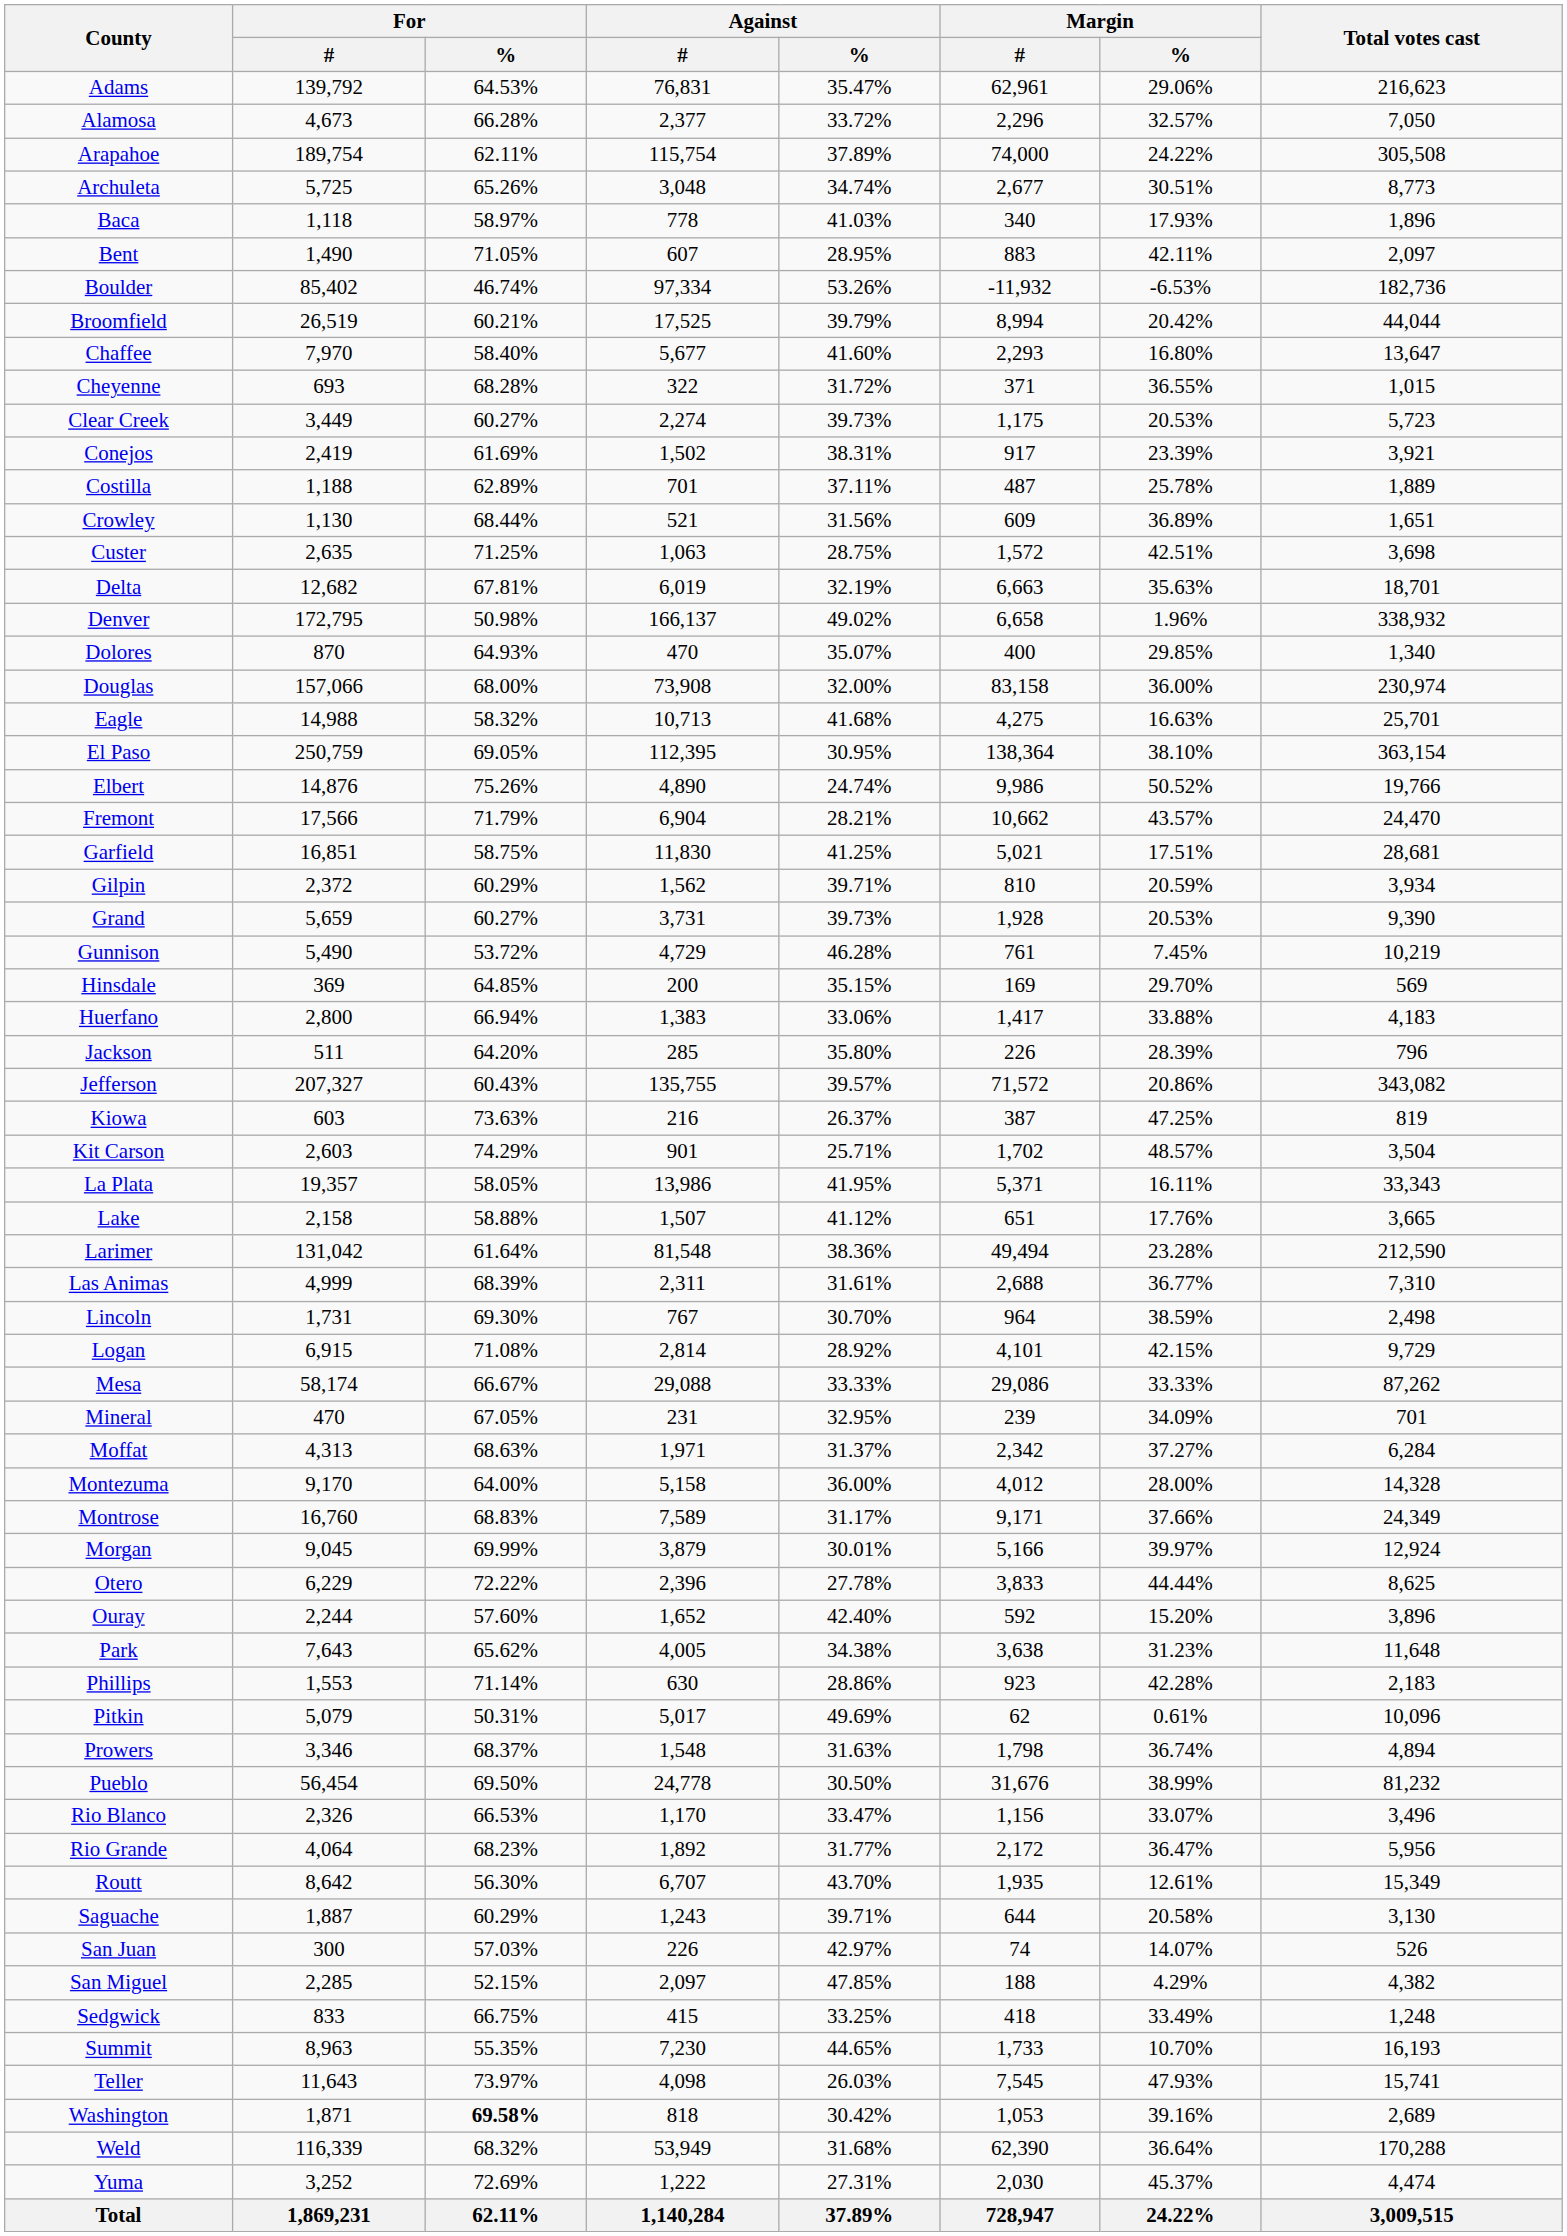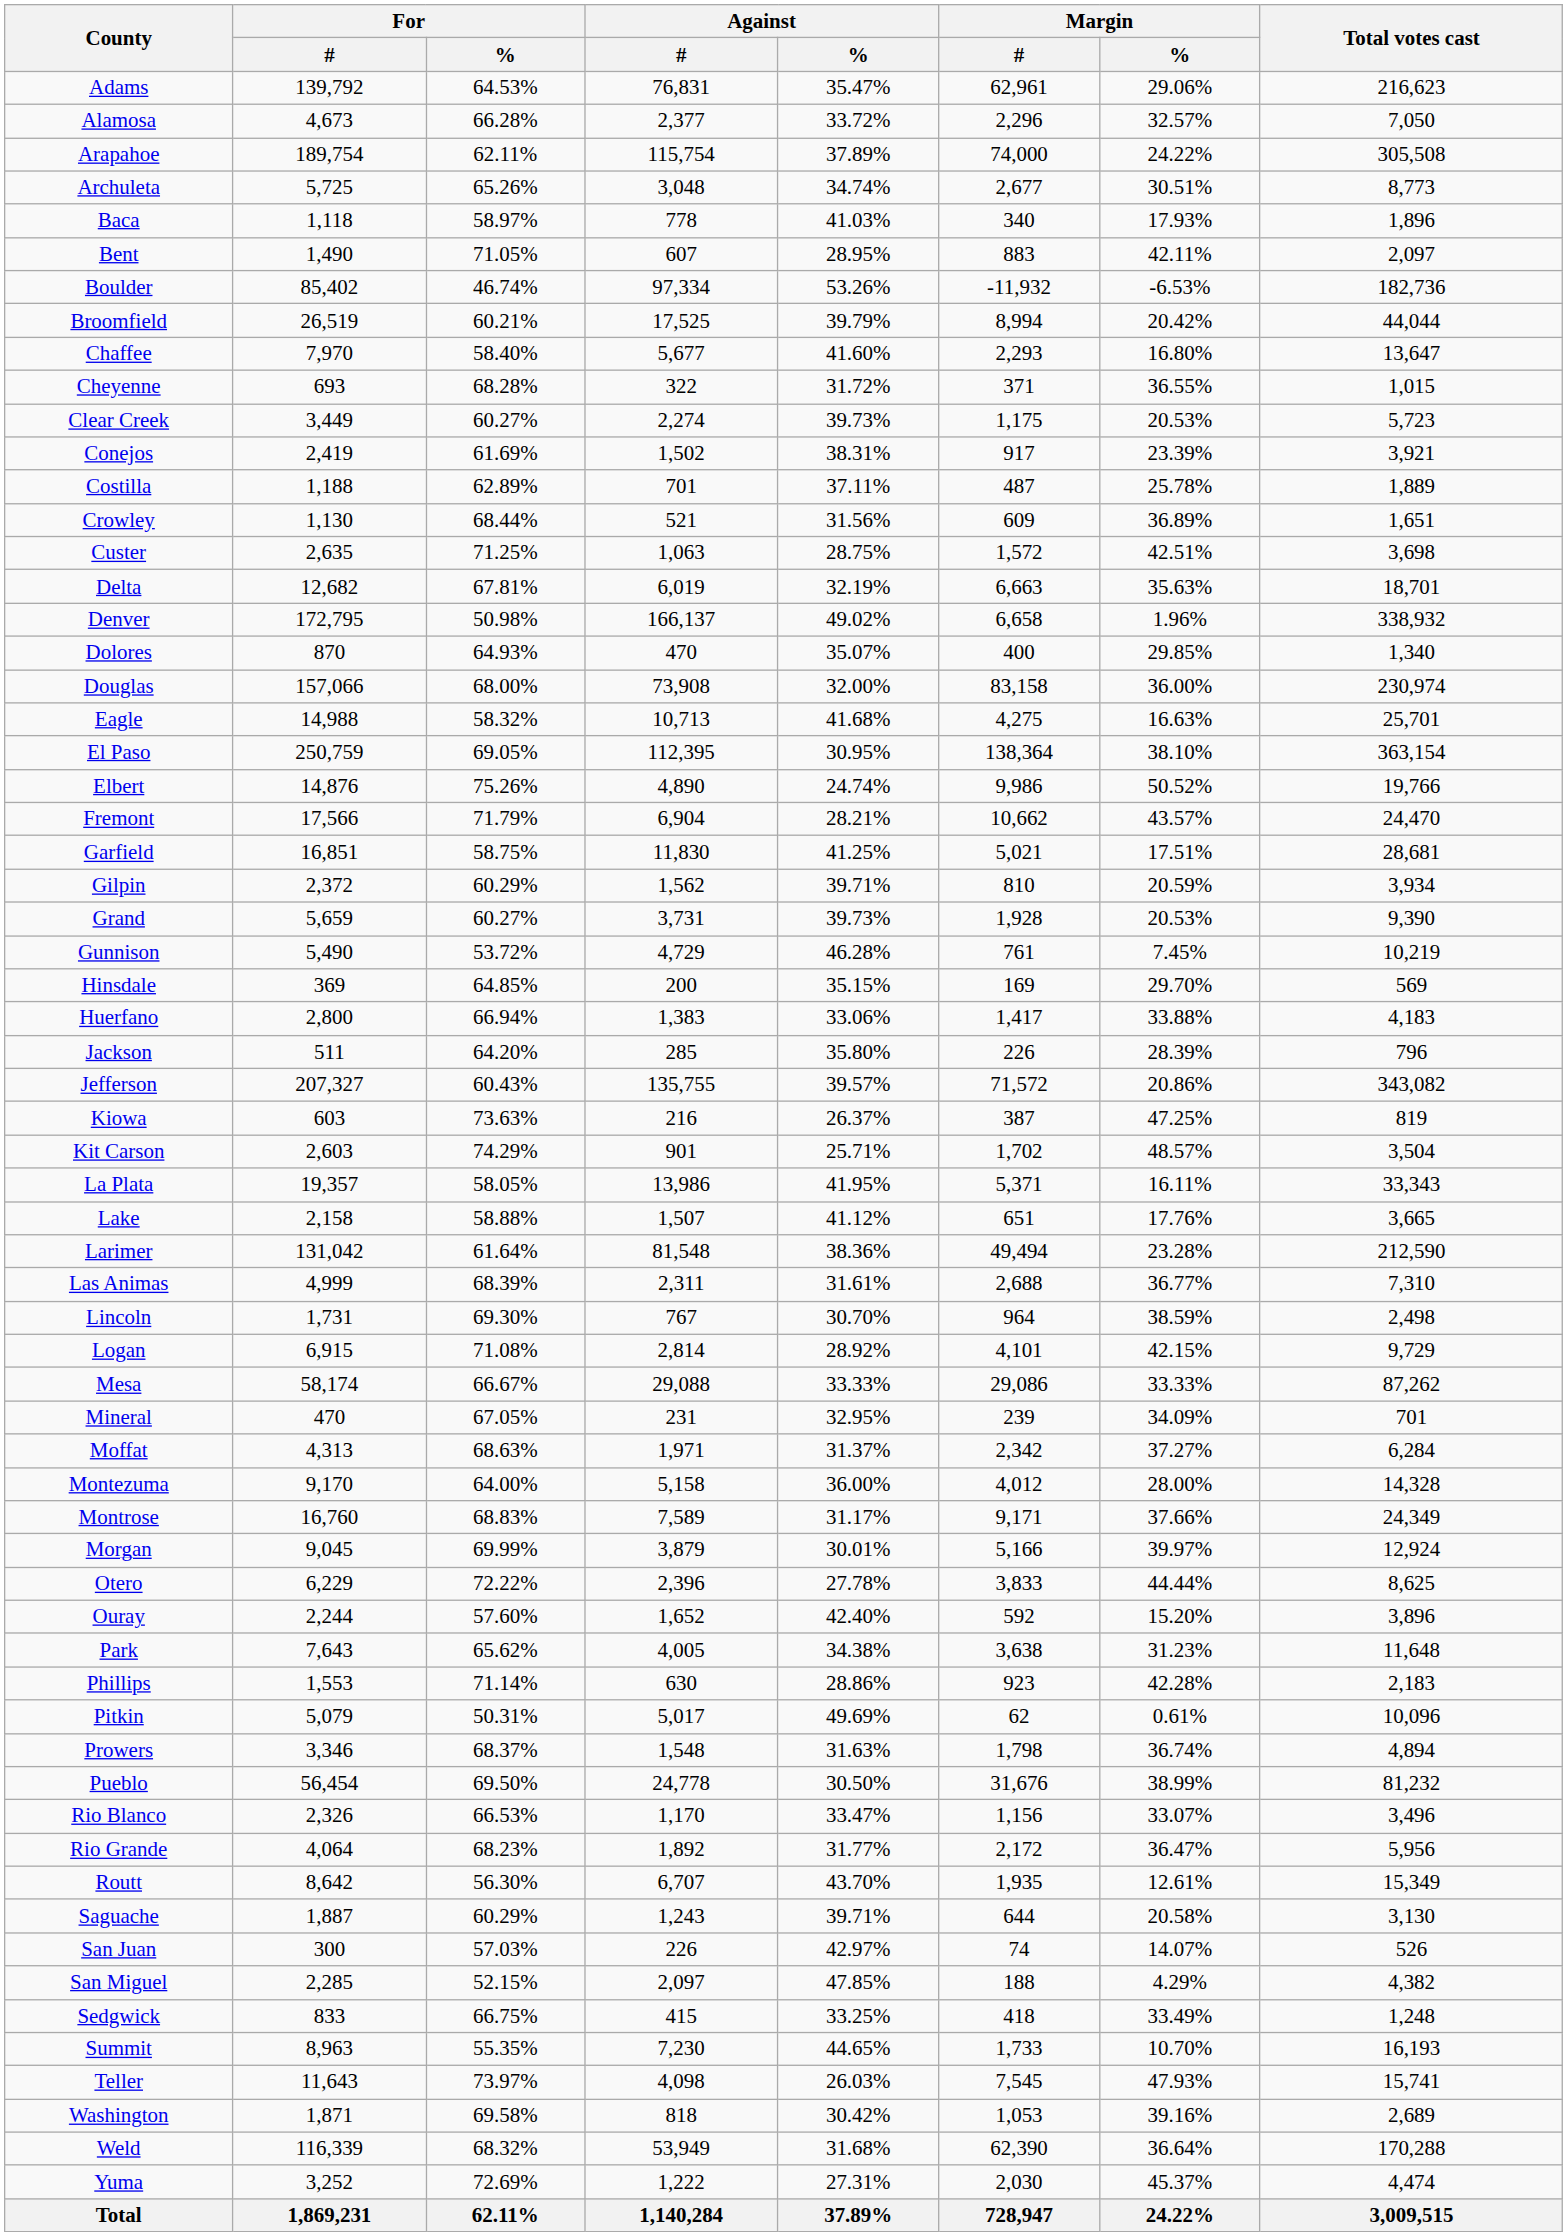Washington | For / %: bold -> normal
